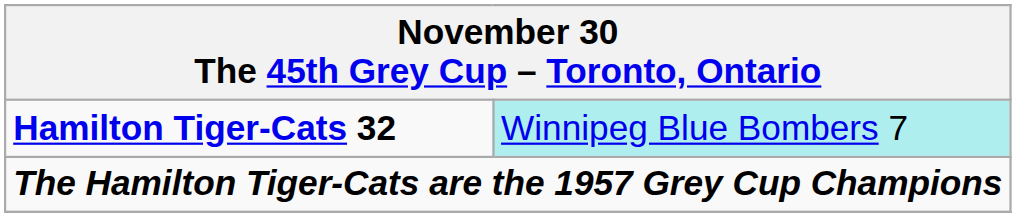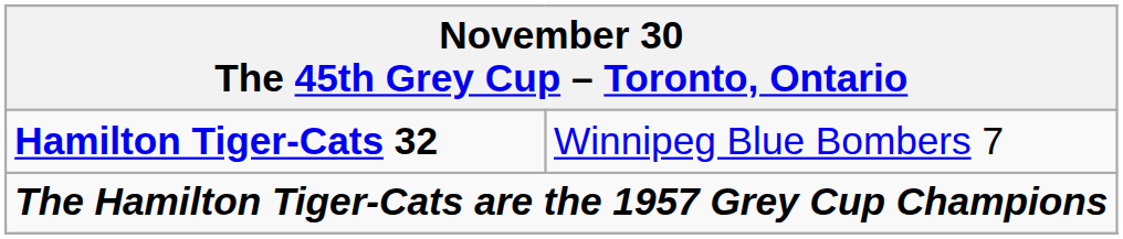Hamilton Tiger-Cats 32 | column 2: paleturquoise background -> no background
